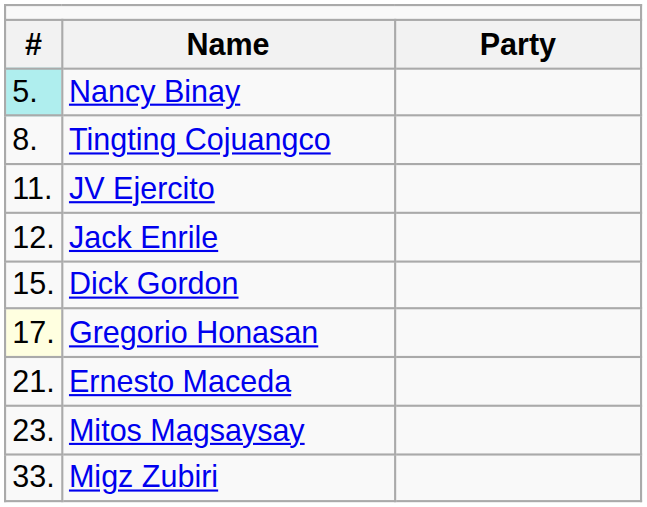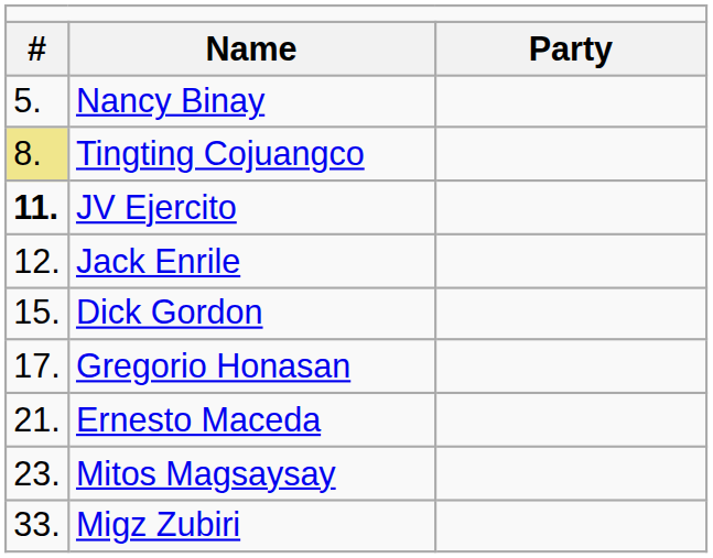Nancy Binay | column 1: paleturquoise background -> no background
Tingting Cojuangco | column 1: no background -> khaki background
JV Ejercito | column 1: normal -> bold
Gregorio Honasan | column 1: lightyellow background -> no background
